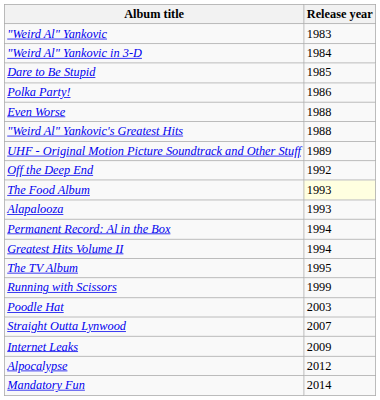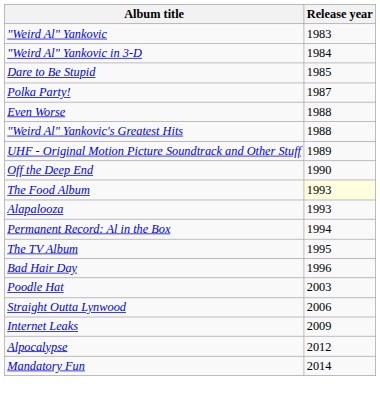Polka Party! | Release year: 1986 -> 1987
Off the Deep End | Release year: 1992 -> 1990
- row: Greatest Hits Volume II | 1994
+ row: Bad Hair Day | 1996
- row: Running with Scissors | 1999
Straight Outta Lynwood | Release year: 2007 -> 2006
